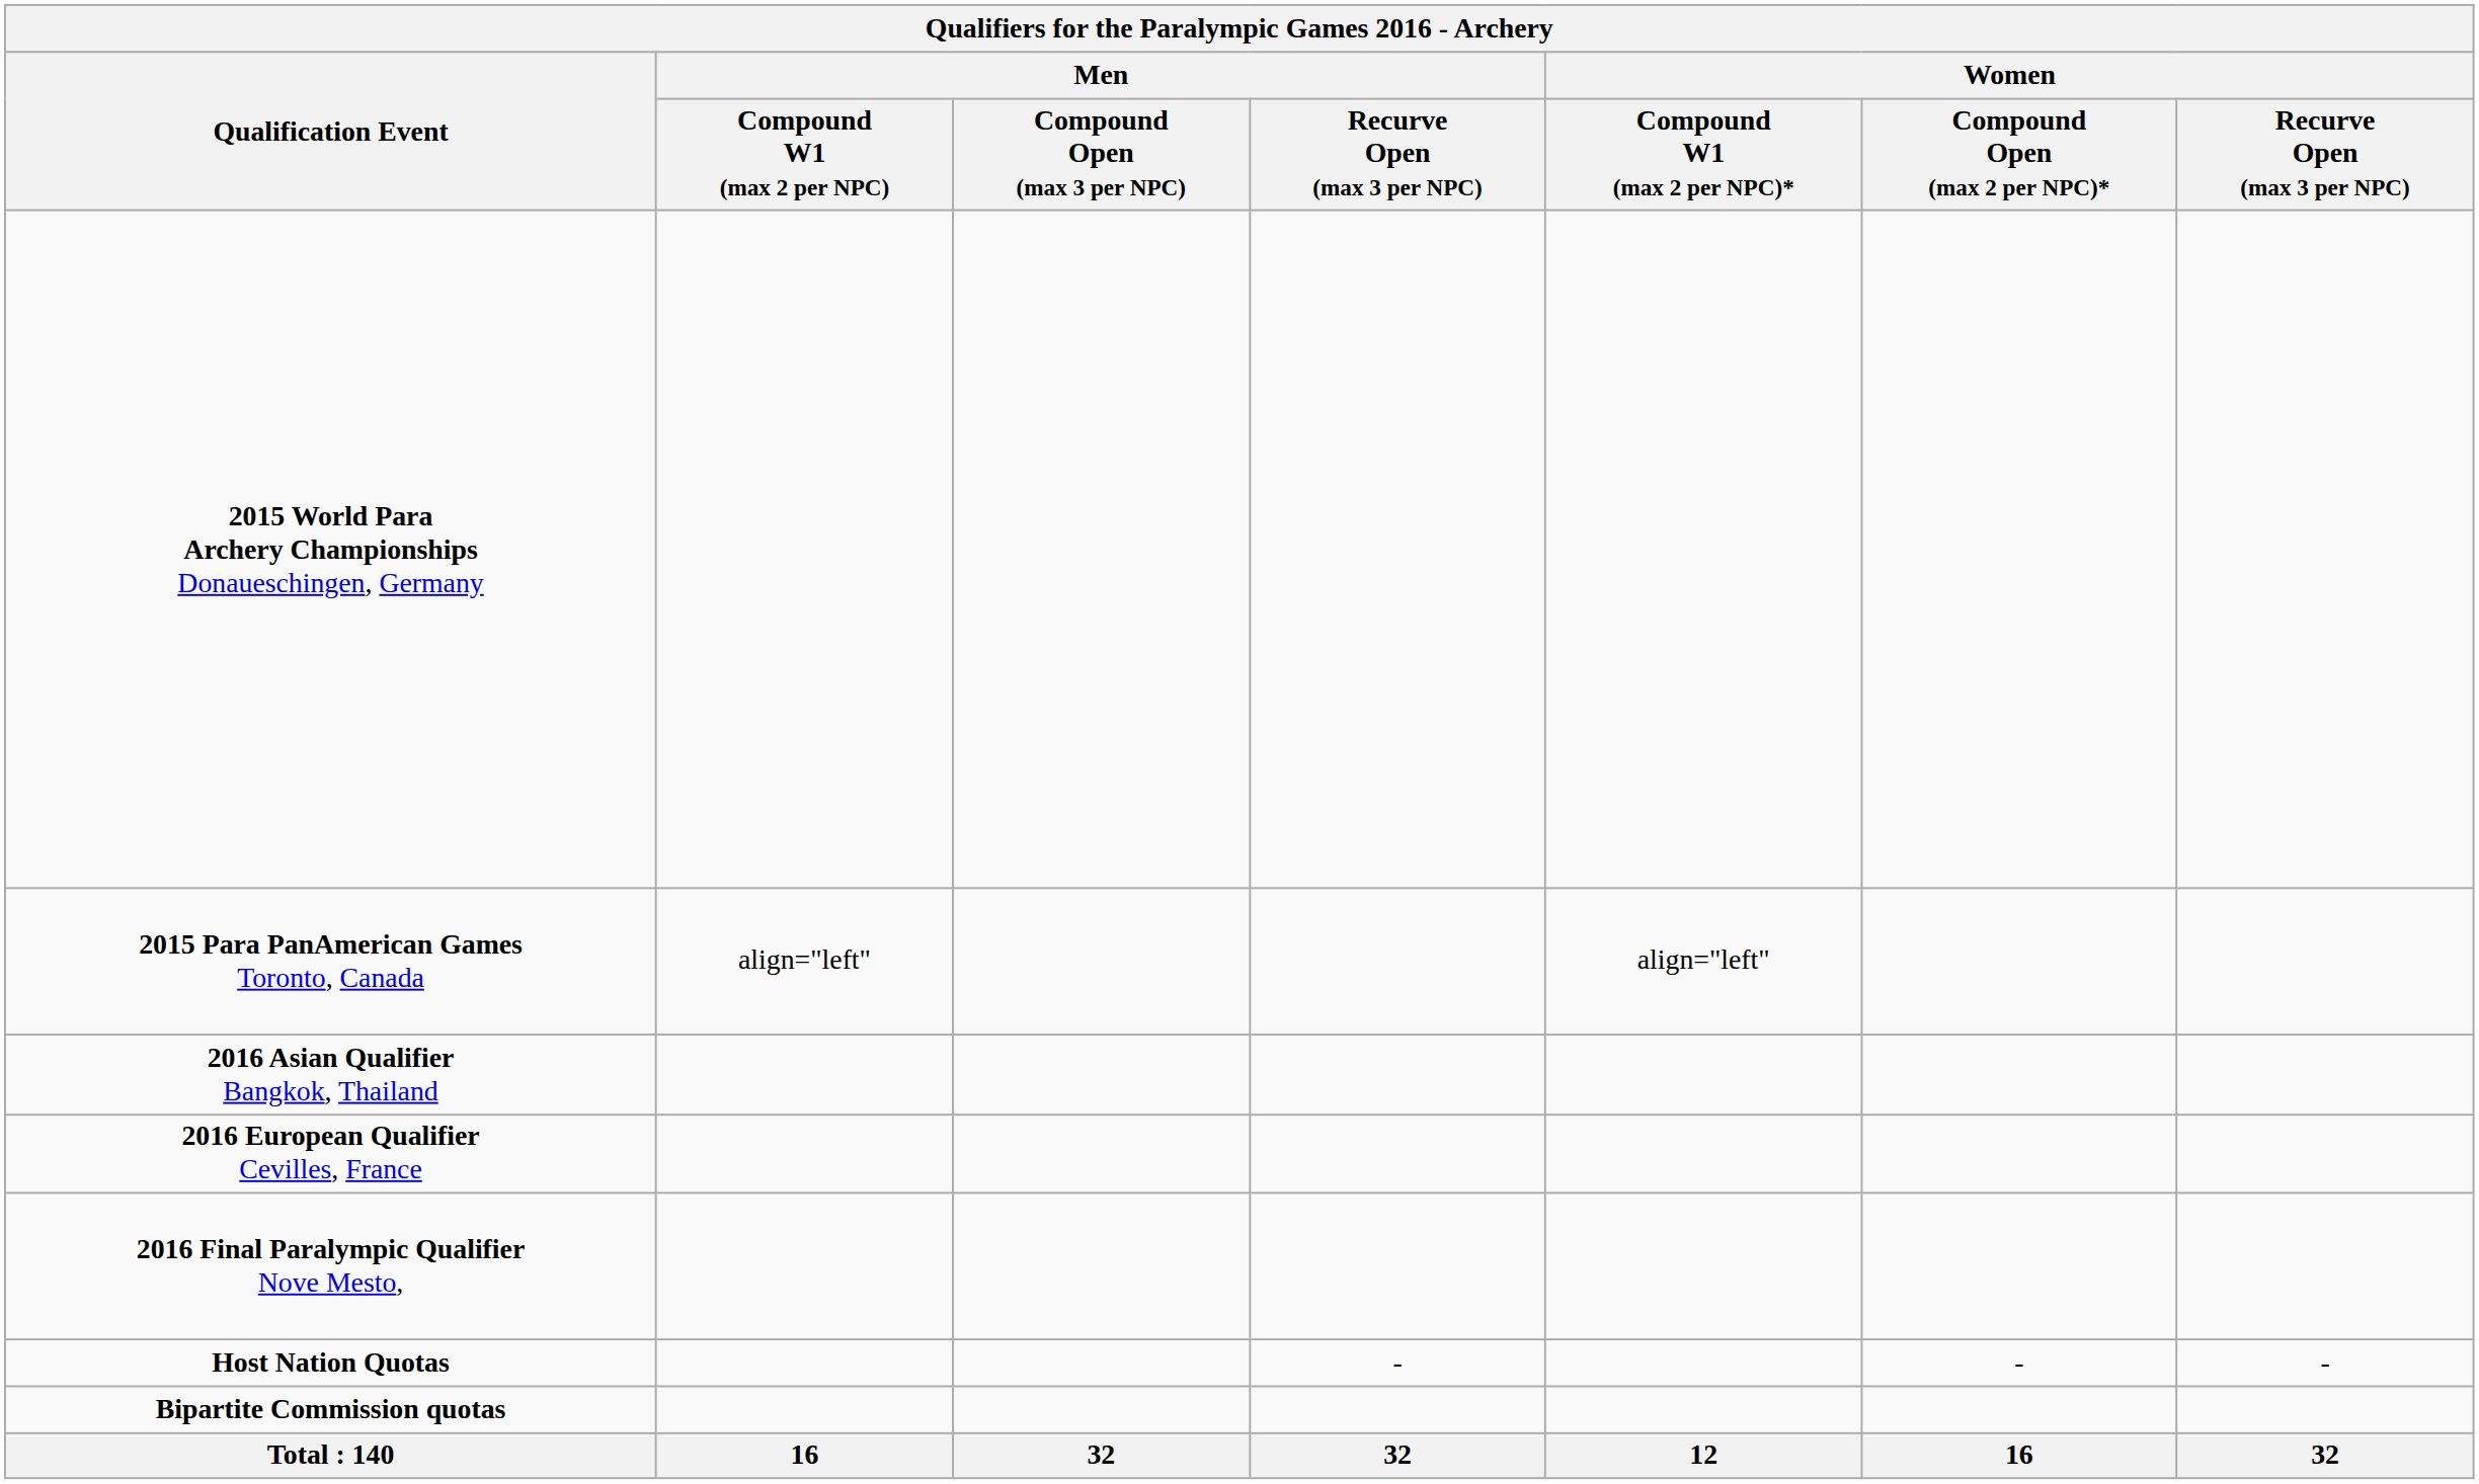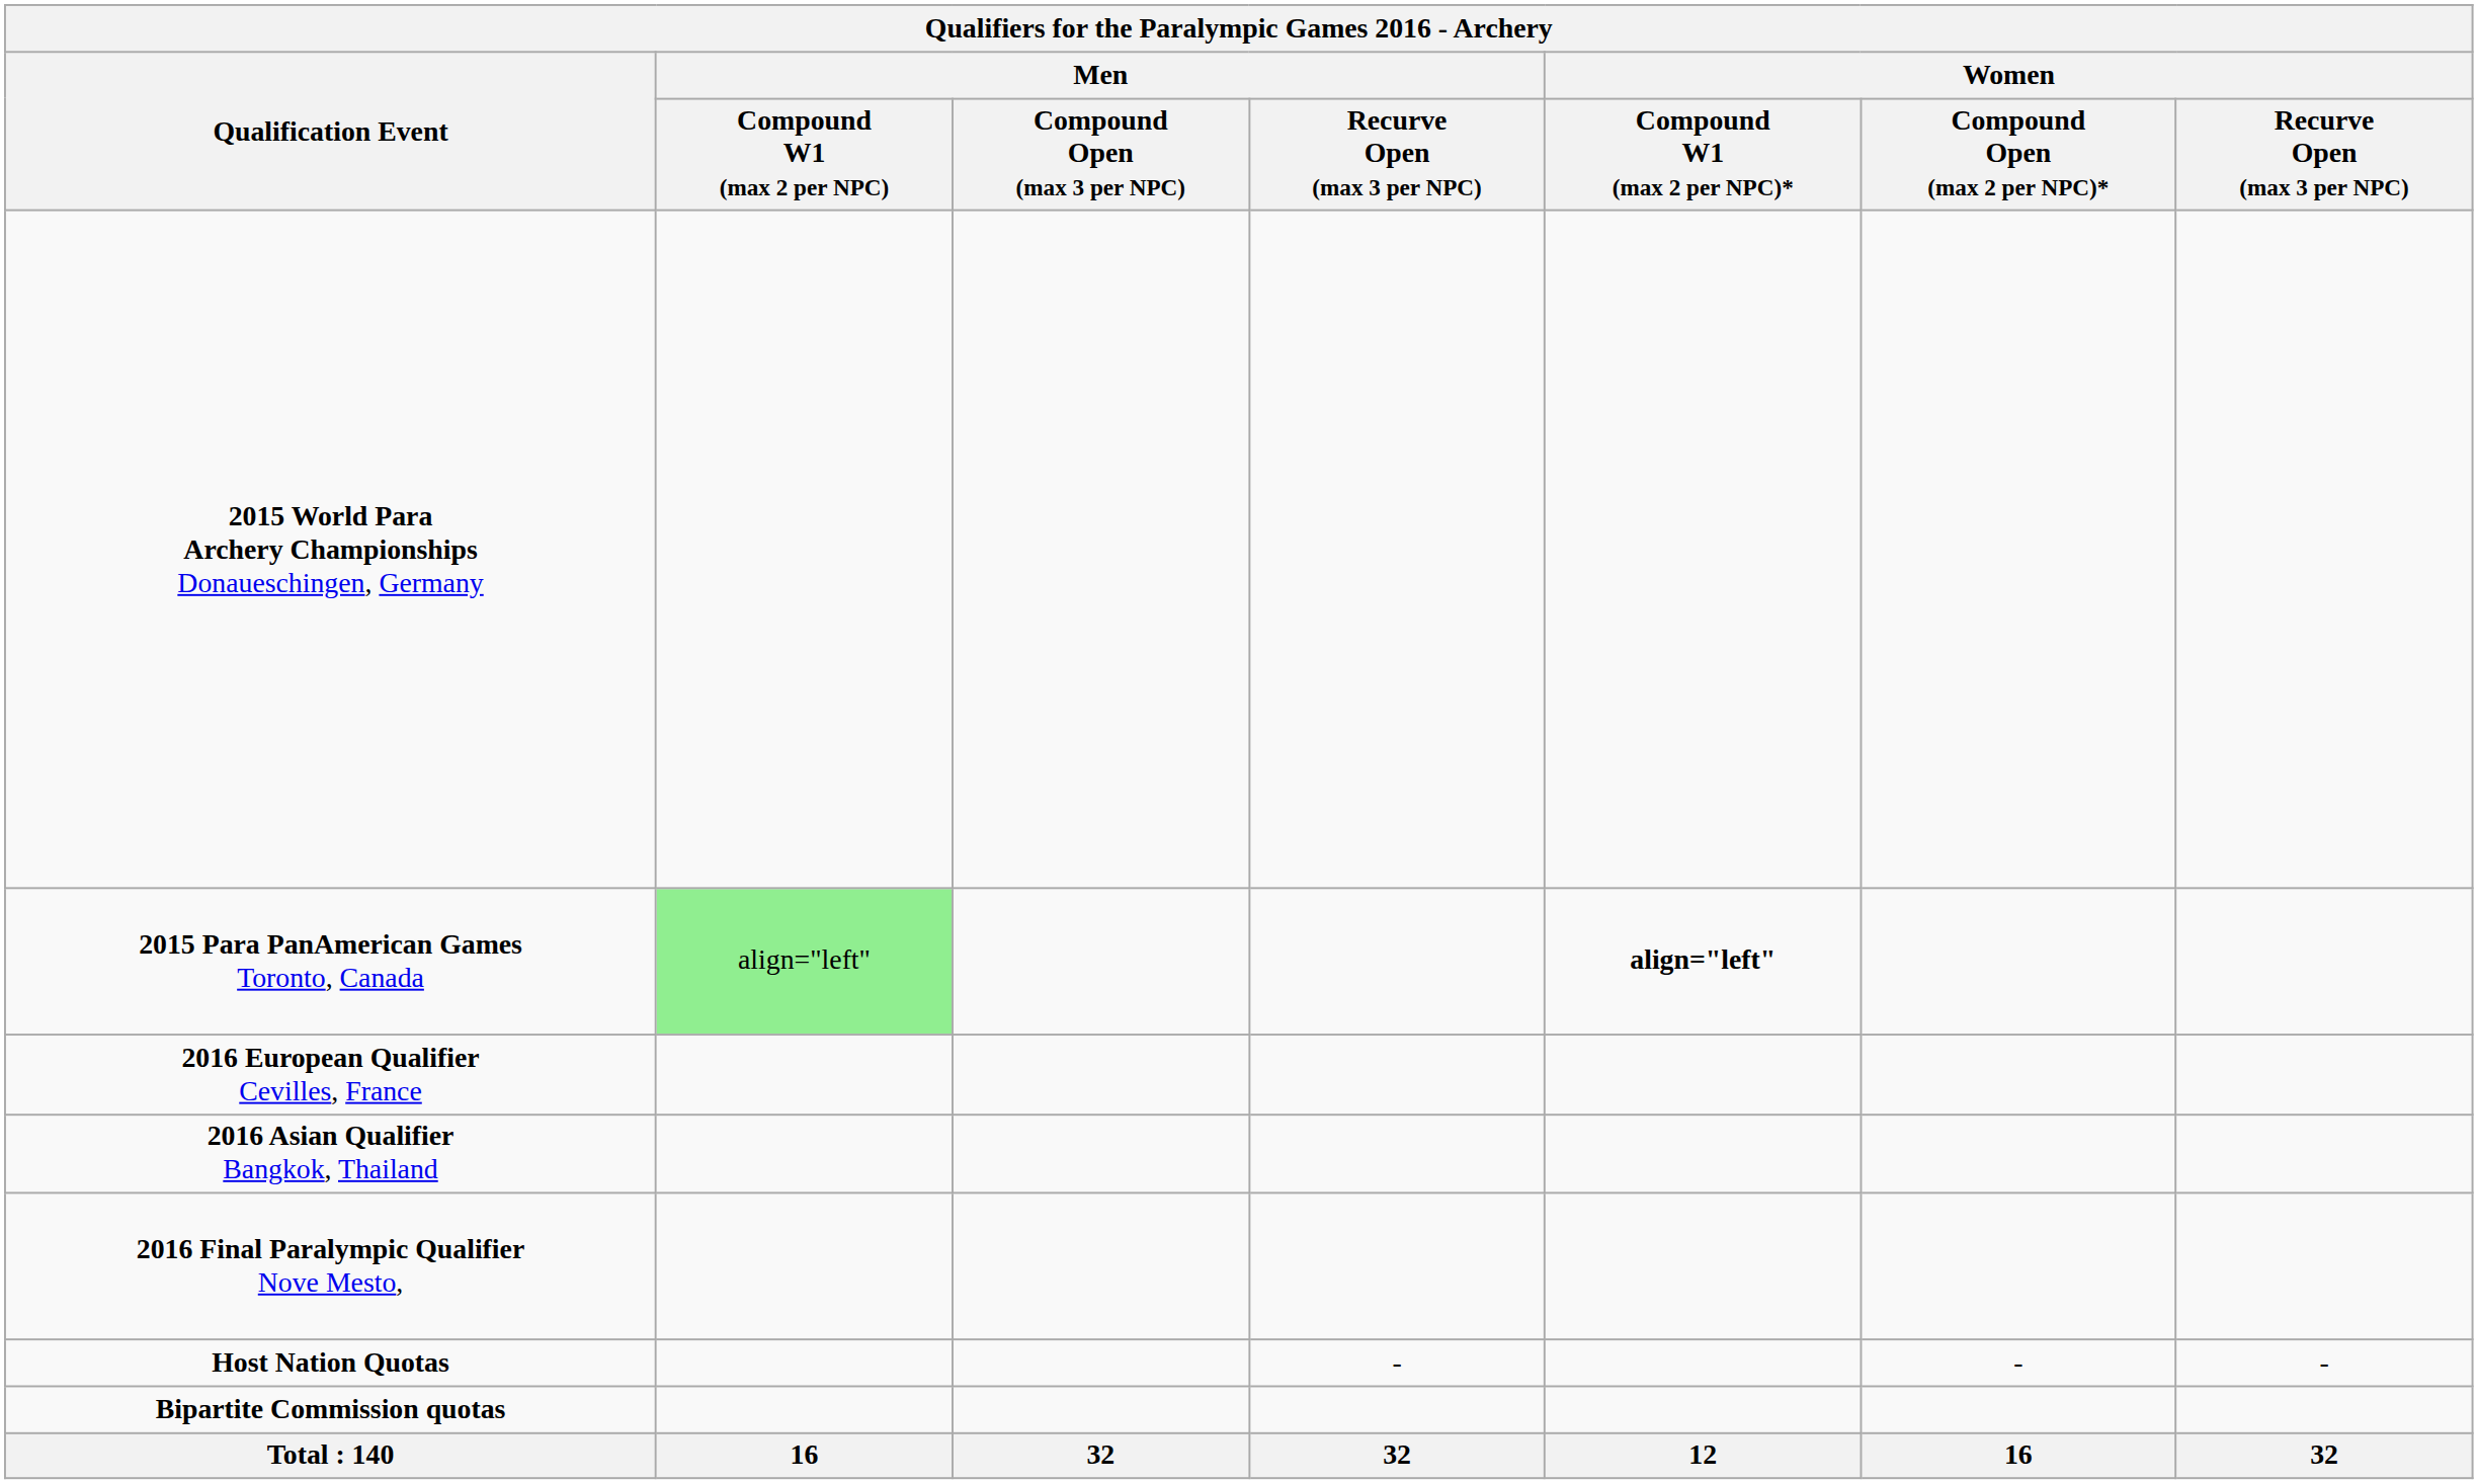2015 Para PanAmerican Games Toronto, Canada | Men / Compound W1 (max 2 per NPC): no background -> lightgreen background
2015 Para PanAmerican Games Toronto, Canada | Women / Compound W1 (max 2 per NPC)*: normal -> bold
rows swapped: 2016 Asian Qualifier Bangkok, Thailand <-> 2016 European Qualifier Cevilles, France
